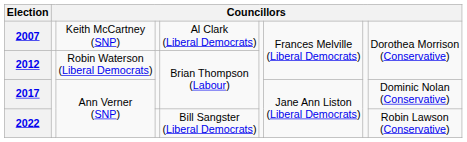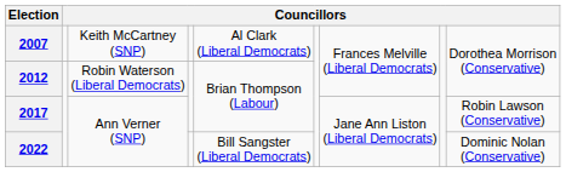2017 | column 9: Dominic Nolan (Conservative) -> Robin Lawson (Conservative)
2022 | column 9: Robin Lawson (Conservative) -> Dominic Nolan (Conservative)
